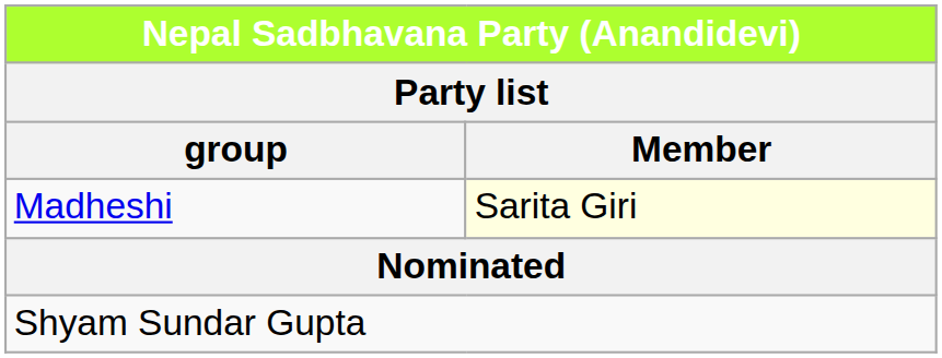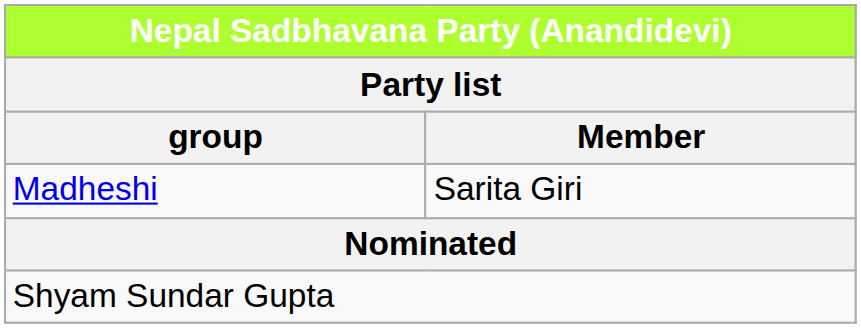Madheshi | Member: lightyellow background -> no background
